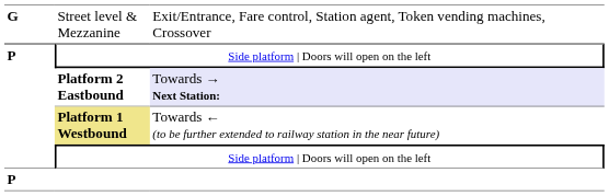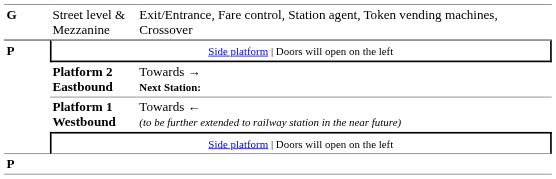Platform 2 Eastbound | column 3: lavender background -> no background
Platform 1 Westbound | column 2: khaki background -> no background
